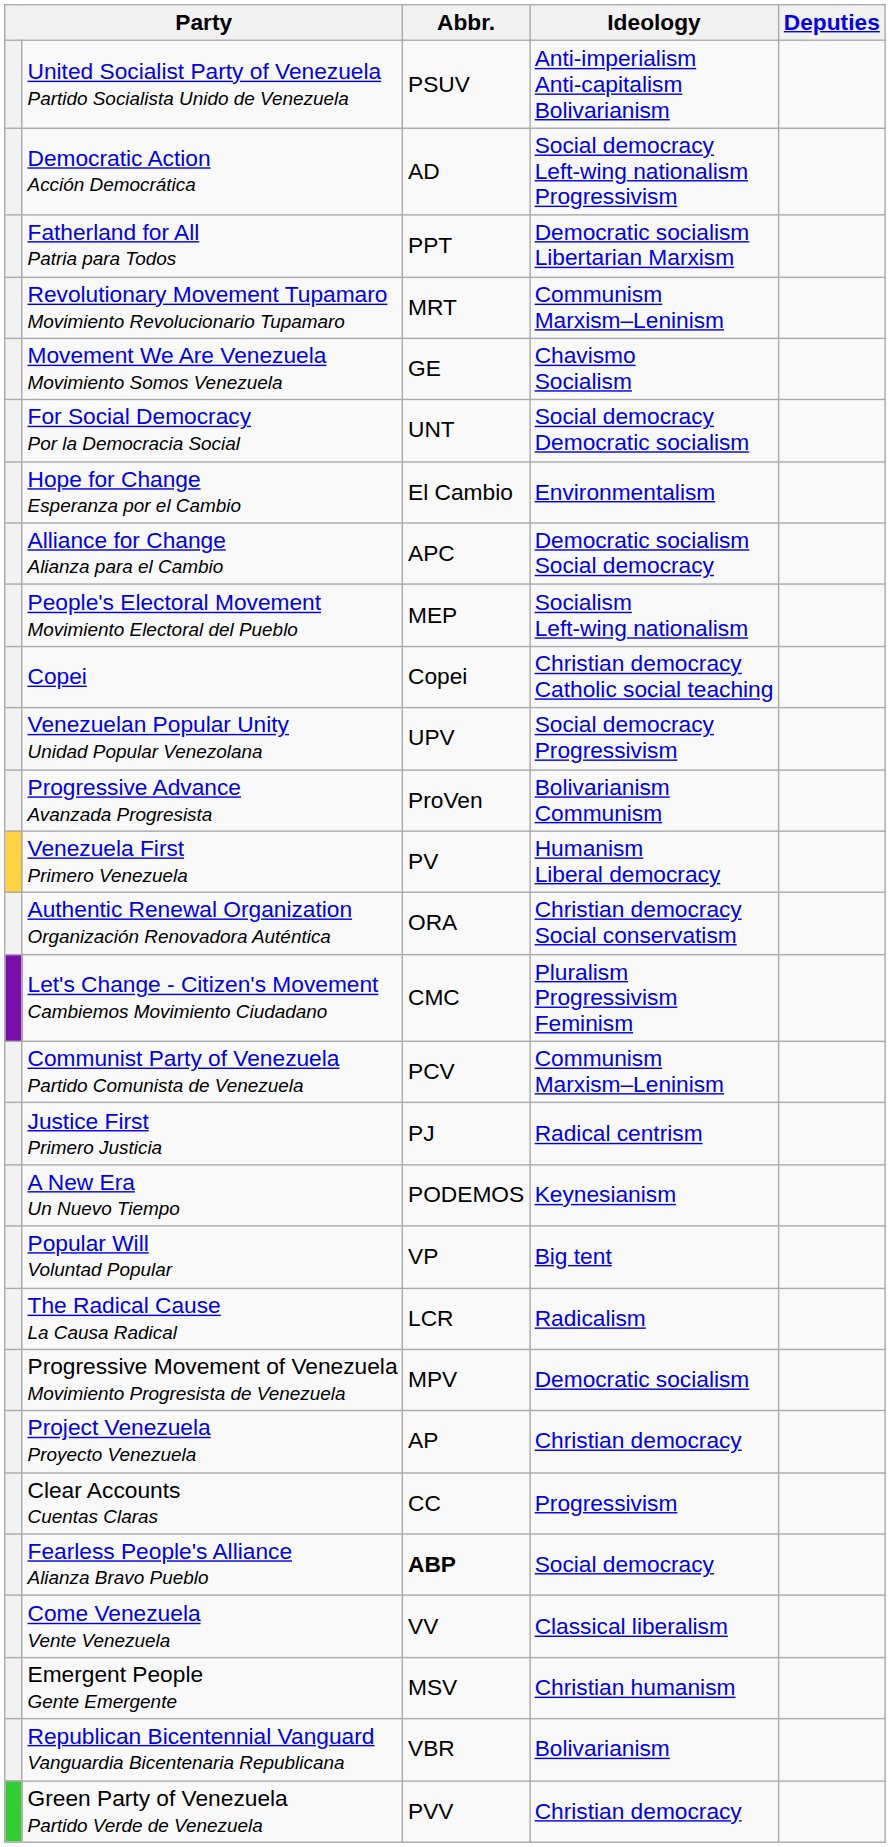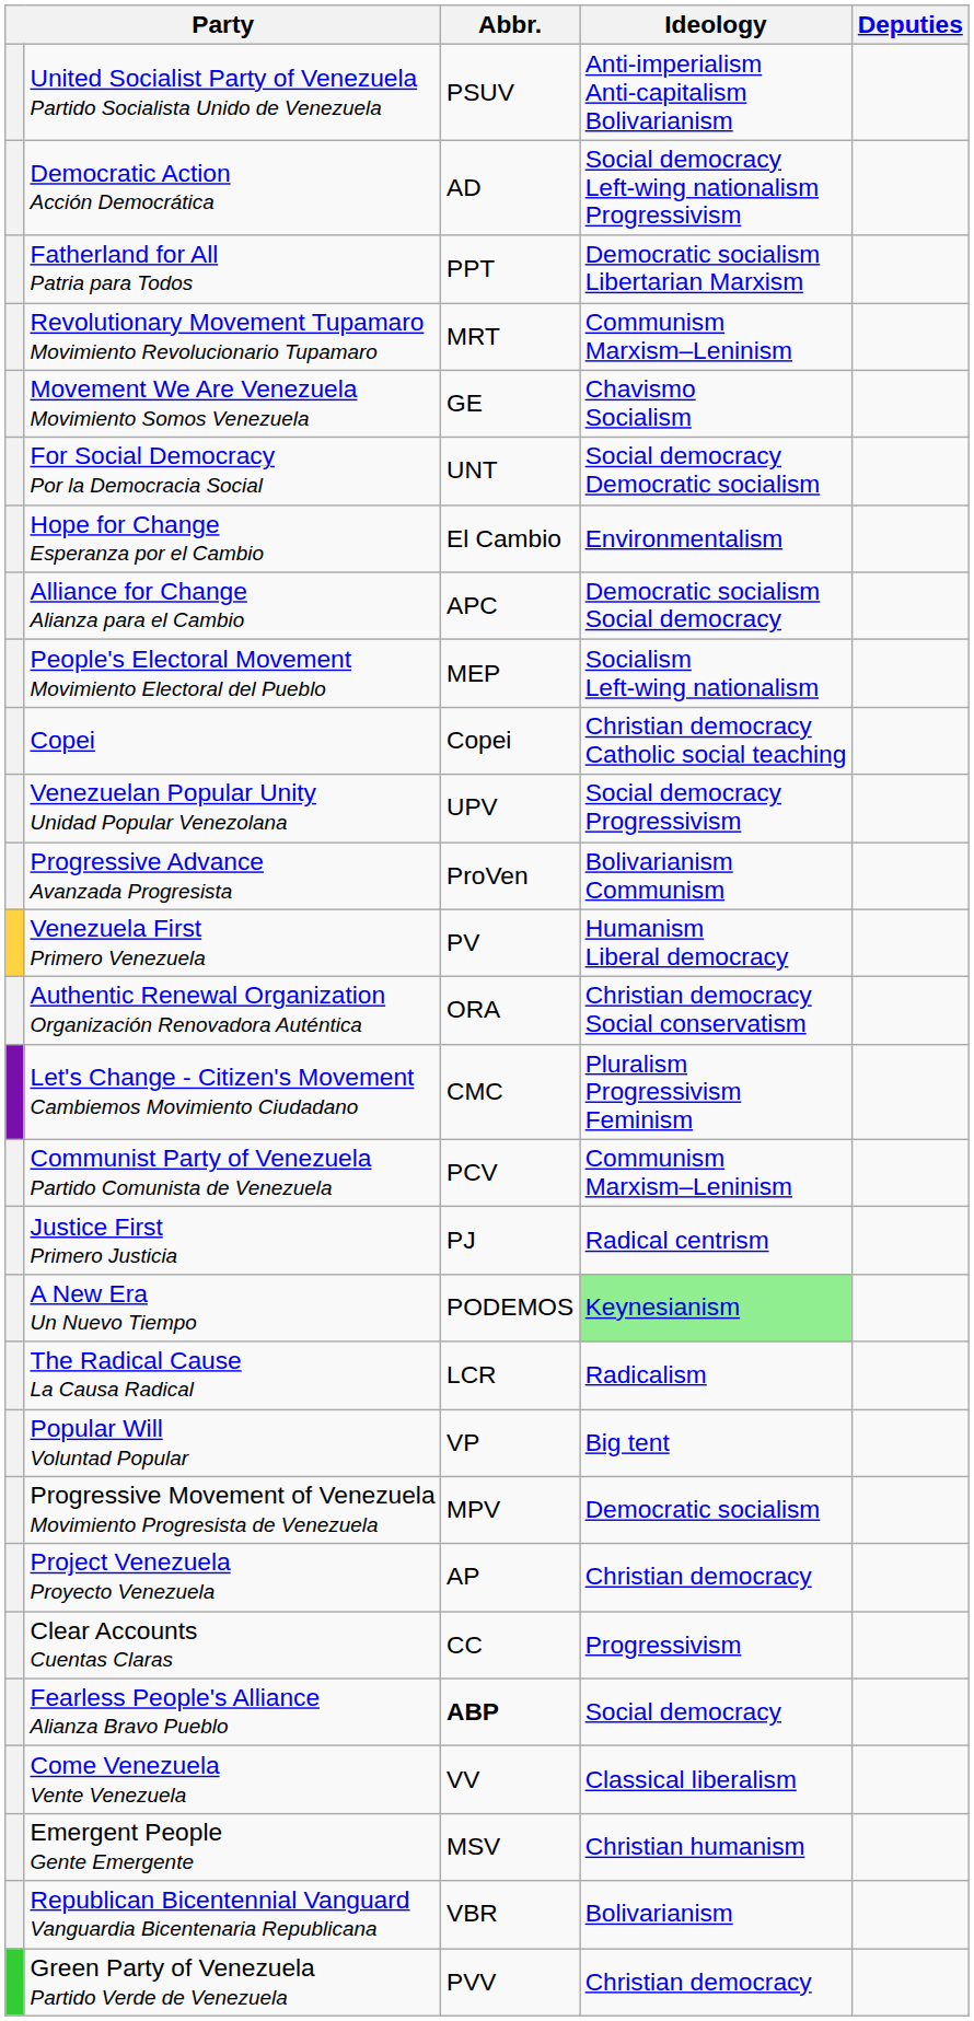A New Era Un Nuevo Tiempo | Ideology: no background -> lightgreen background
rows swapped: Popular Will Voluntad Popular <-> The Radical Cause La Causa Radical
